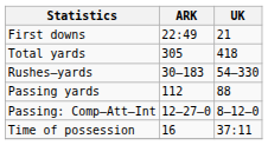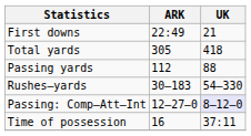rows swapped: Rushes–yards <-> Passing yards
Passing: Comp–Att–Int | UK: no background -> lavender background
